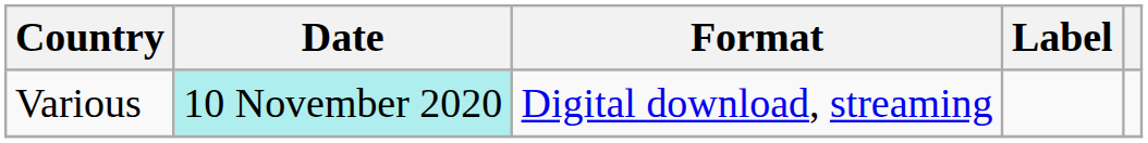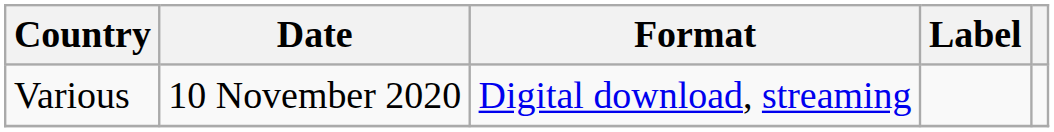Various | Date: paleturquoise background -> no background
